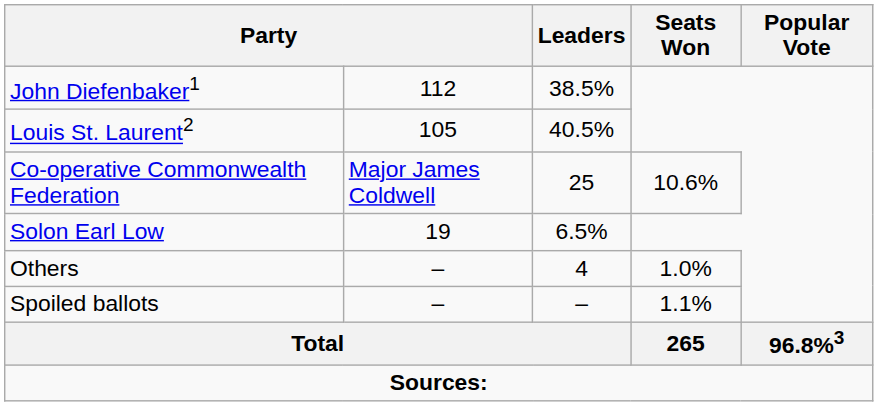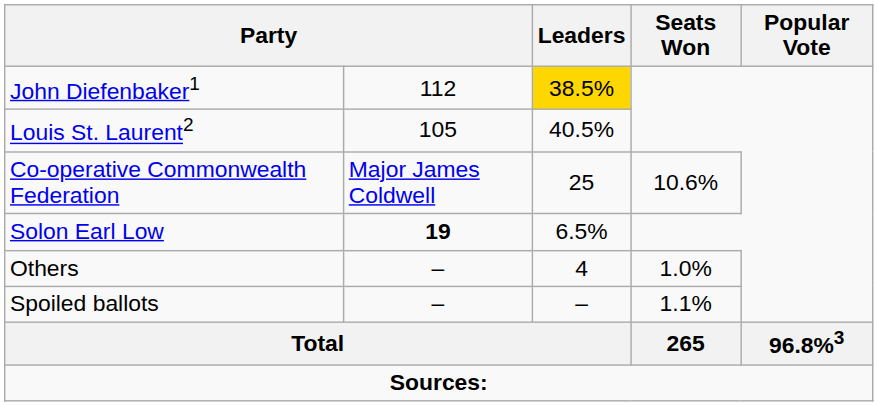John Diefenbaker1 | Leaders: no background -> gold background
Solon Earl Low | column 2: normal -> bold
